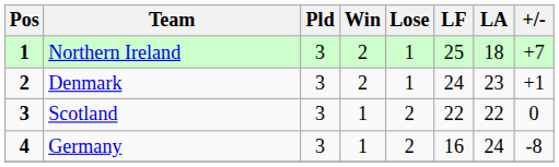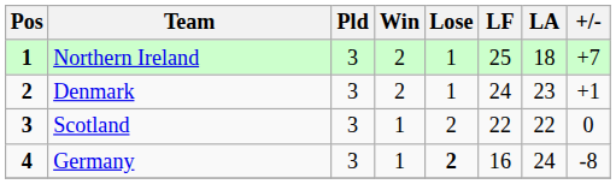Germany | Lose: normal -> bold
